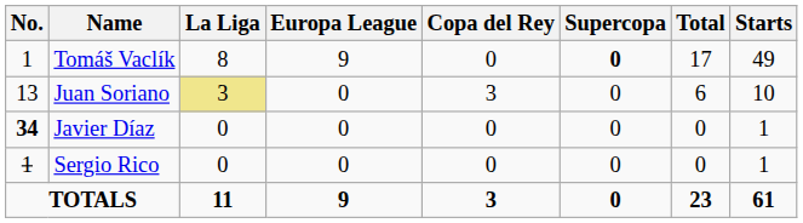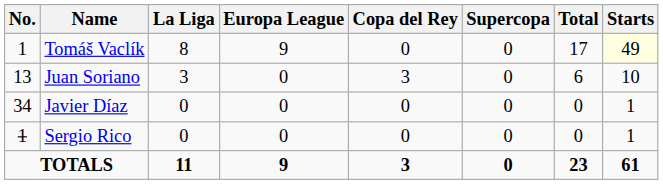Tomáš Vaclík | Supercopa: bold -> normal
Tomáš Vaclík | Starts: no background -> lightyellow background
Juan Soriano | La Liga: khaki background -> no background
Javier Díaz | No.: bold -> normal
